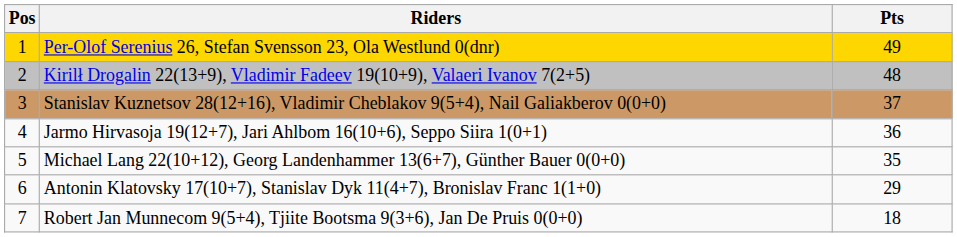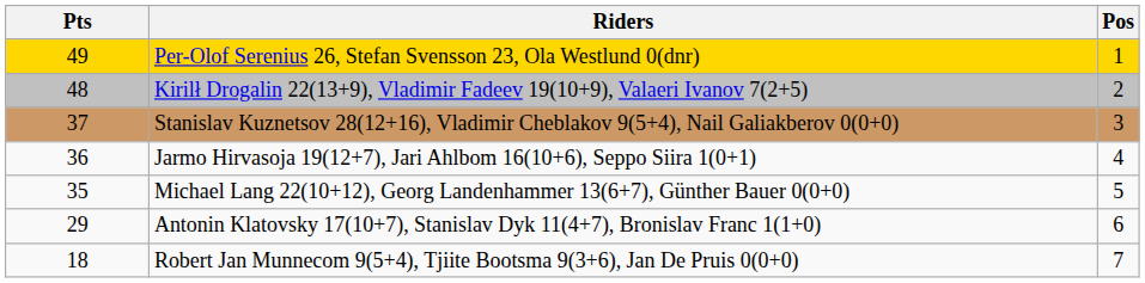columns swapped: Pos <-> Pts
